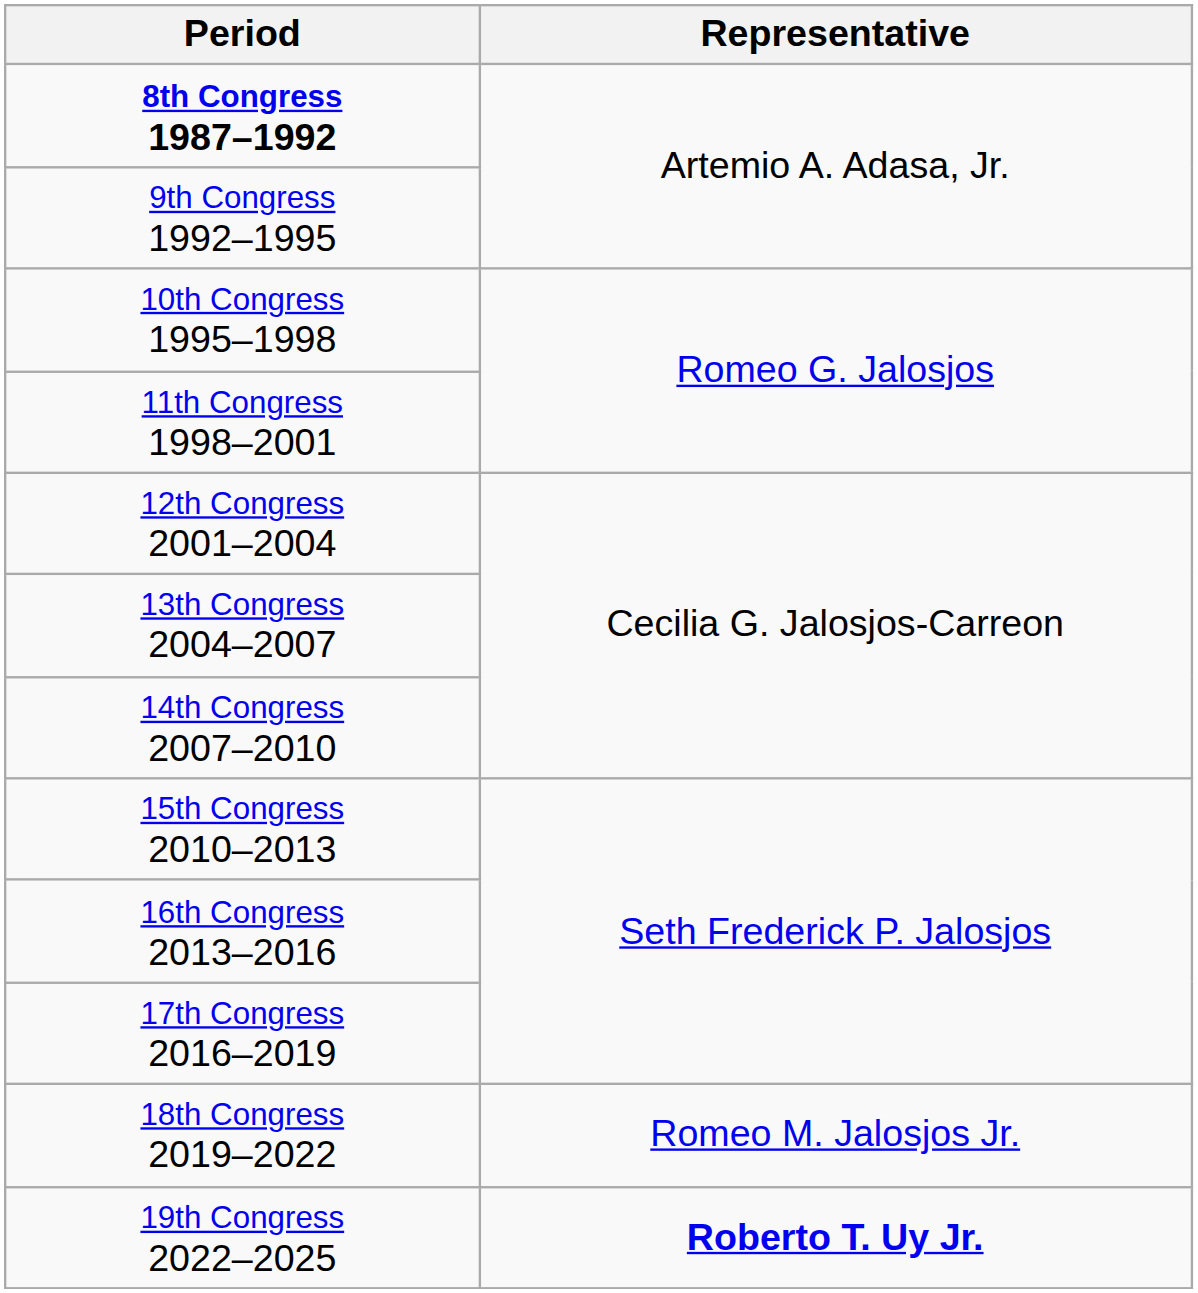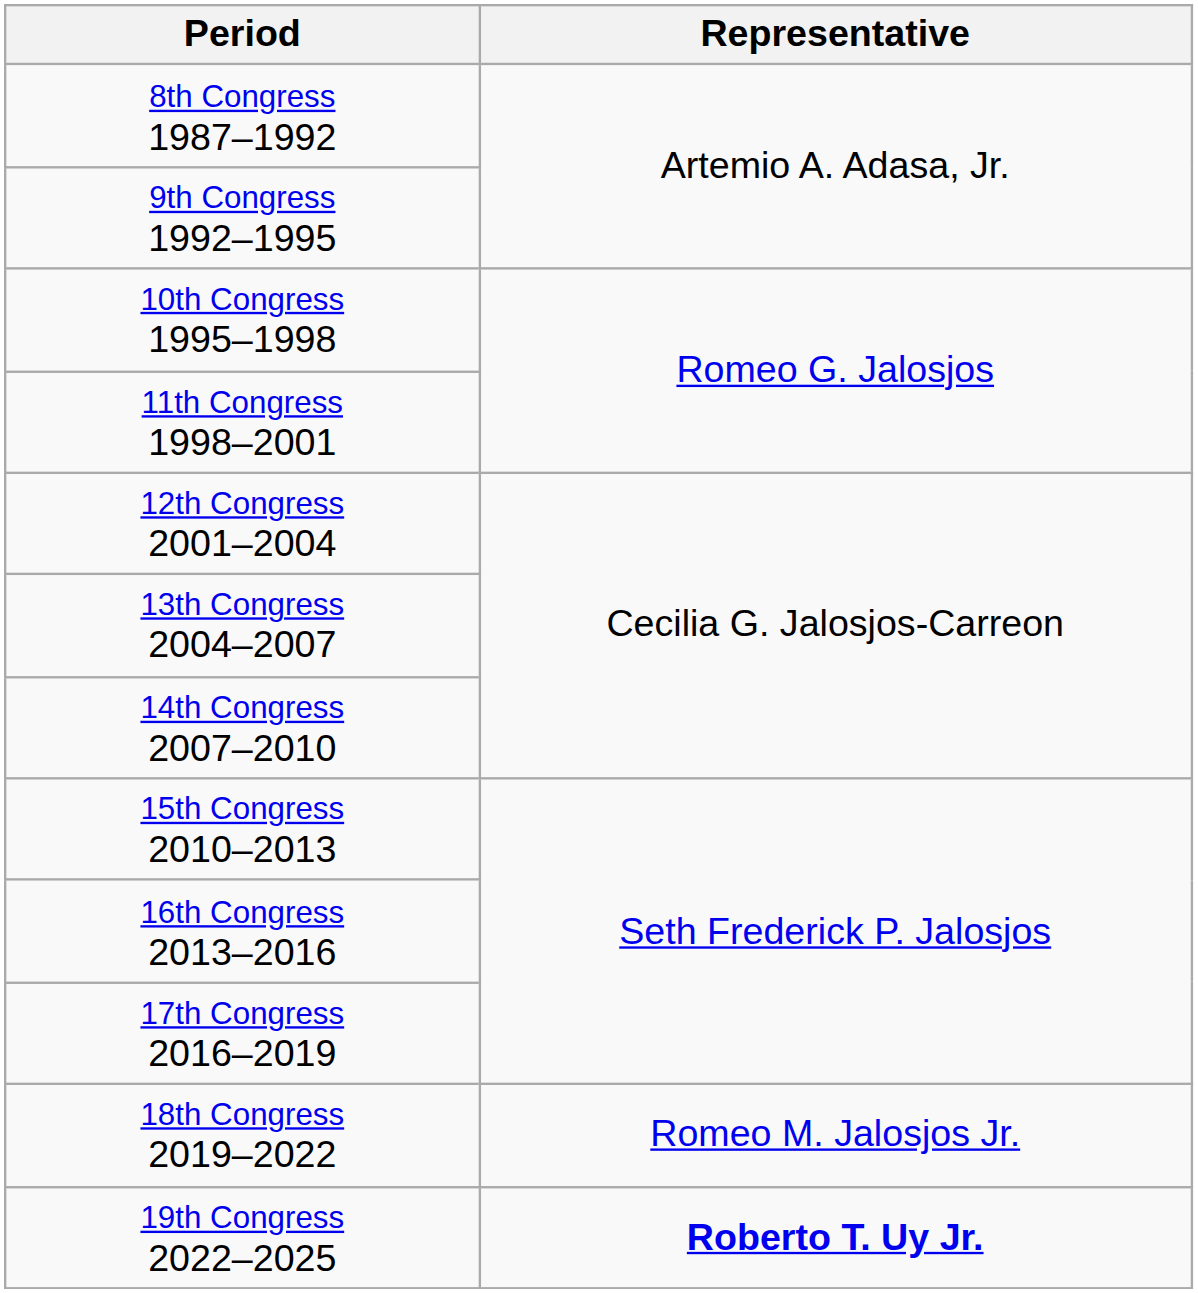row 2 | Period: bold -> normal
